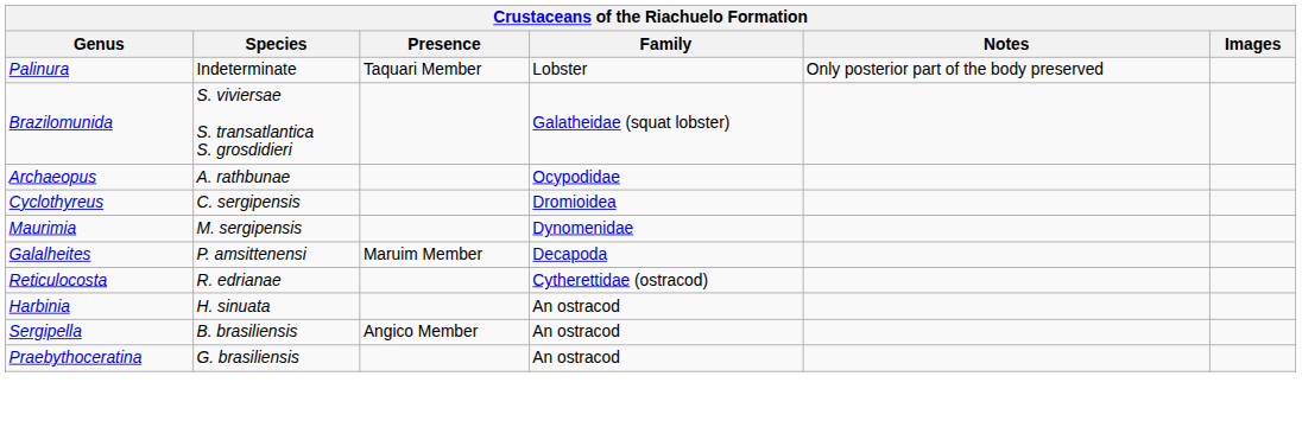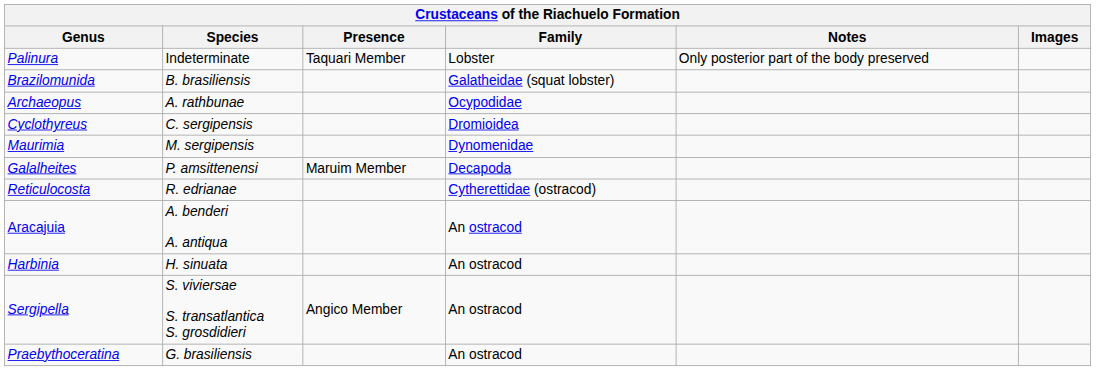Brazilomunida | Species: S. viviersae S. transatlantica S. grosdidieri -> B. brasiliensis
+ row: Aracajuia | A. benderi A. antiqua | An ostracod
Sergipella | Species: B. brasiliensis -> S. viviersae S. transatlantica S. grosdidieri
